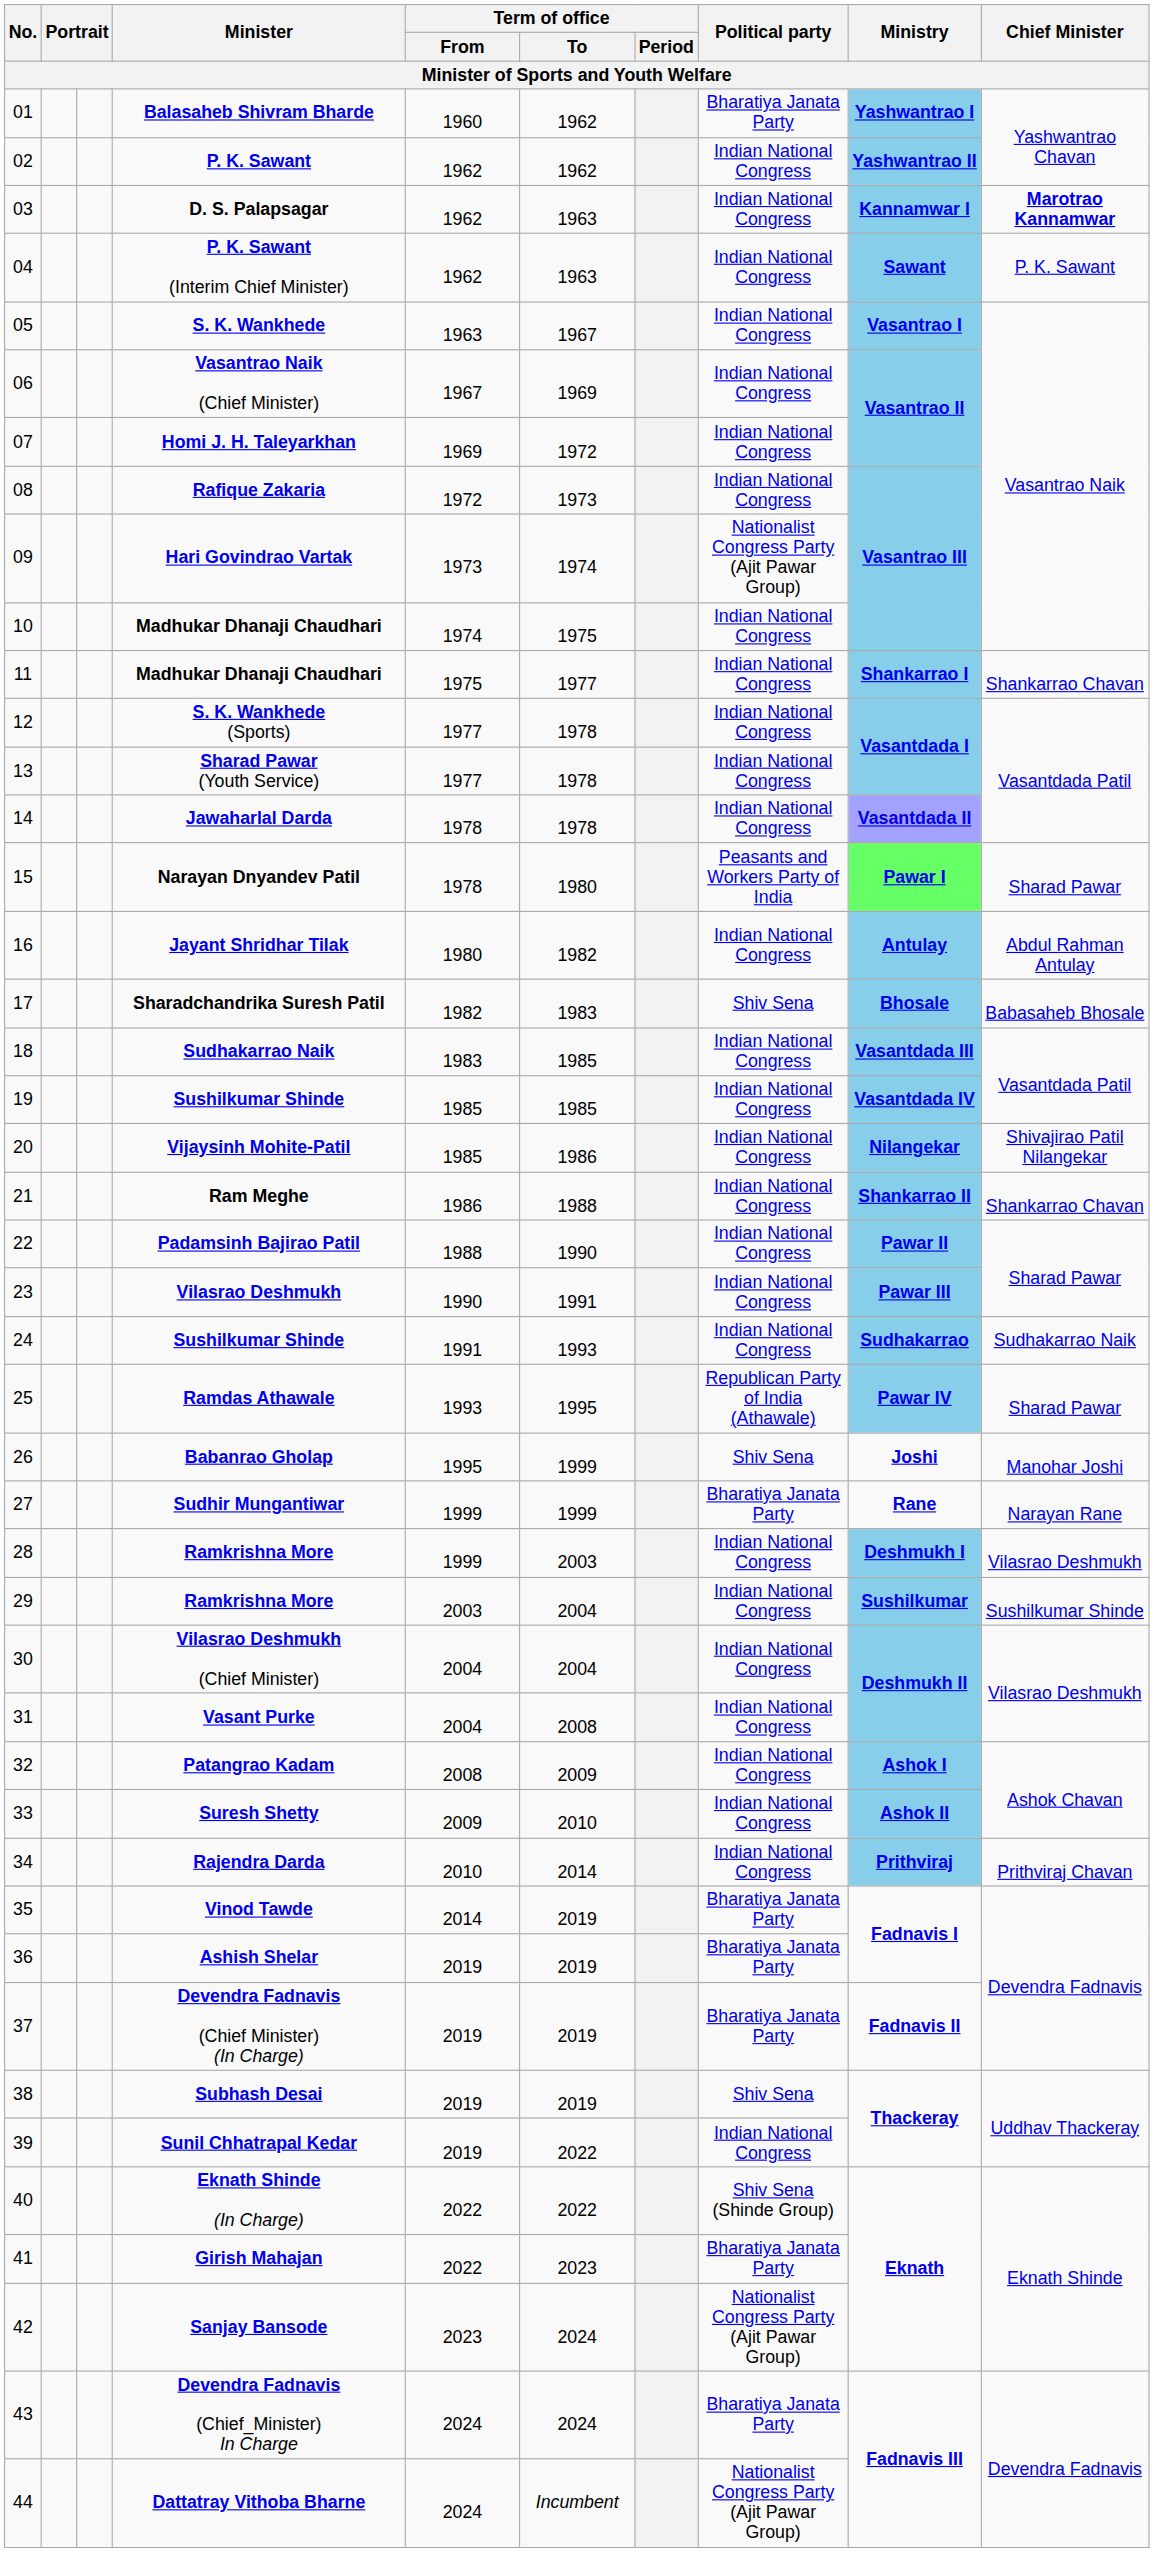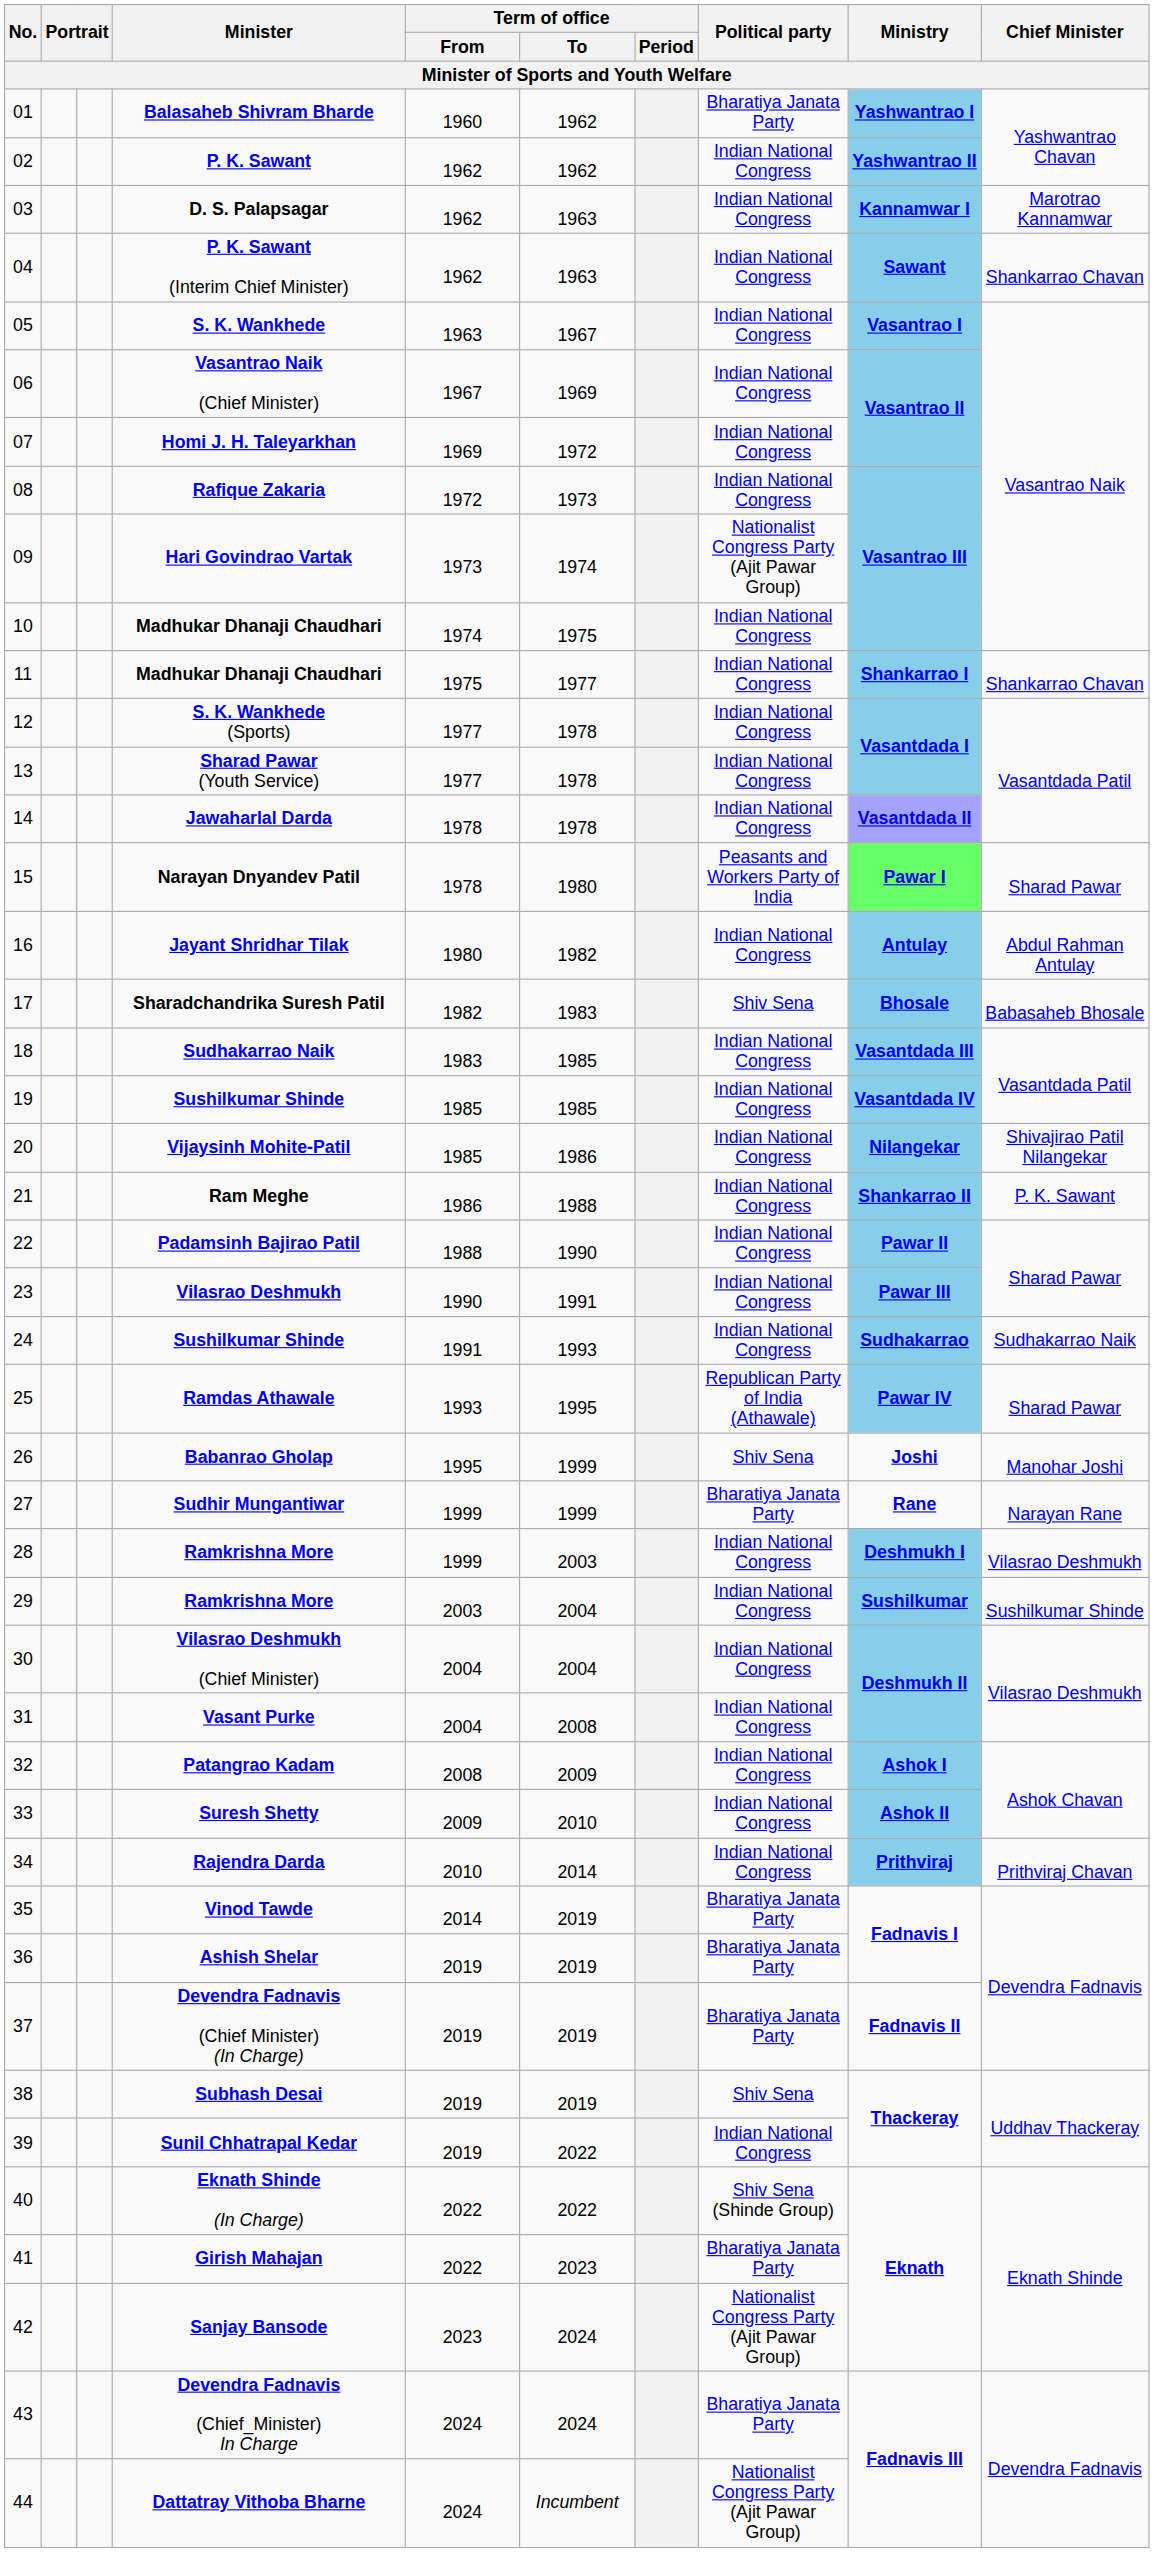D. S. Palapsagar | Chief Minister: bold -> normal
P. K. Sawant (Interim Chief Minister) | Chief Minister: P. K. Sawant -> Shankarrao Chavan
Ram Meghe | Chief Minister: Shankarrao Chavan -> P. K. Sawant
